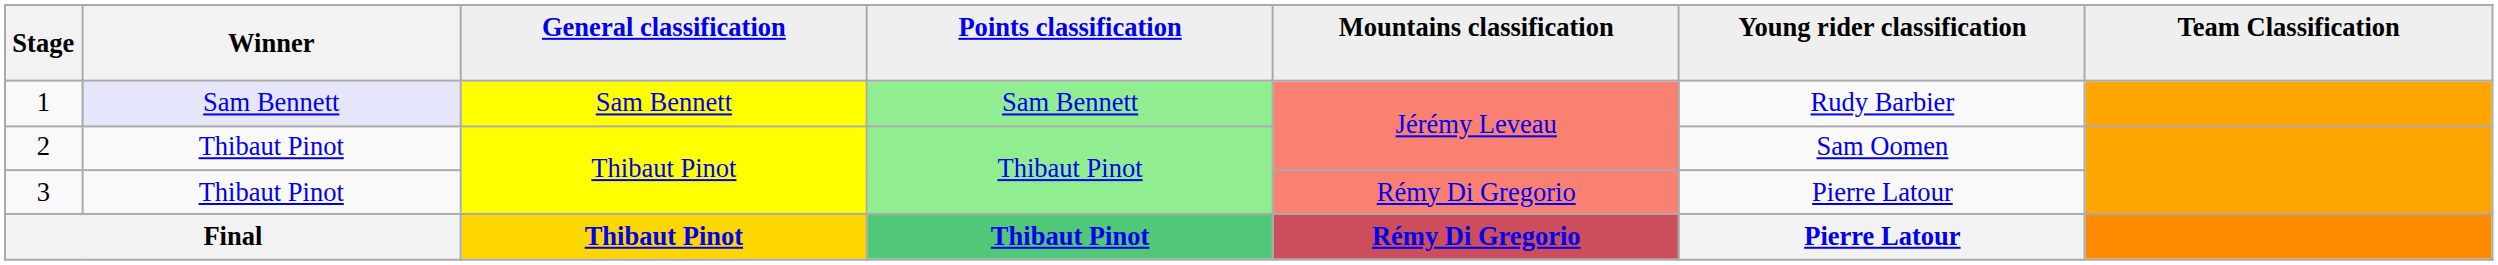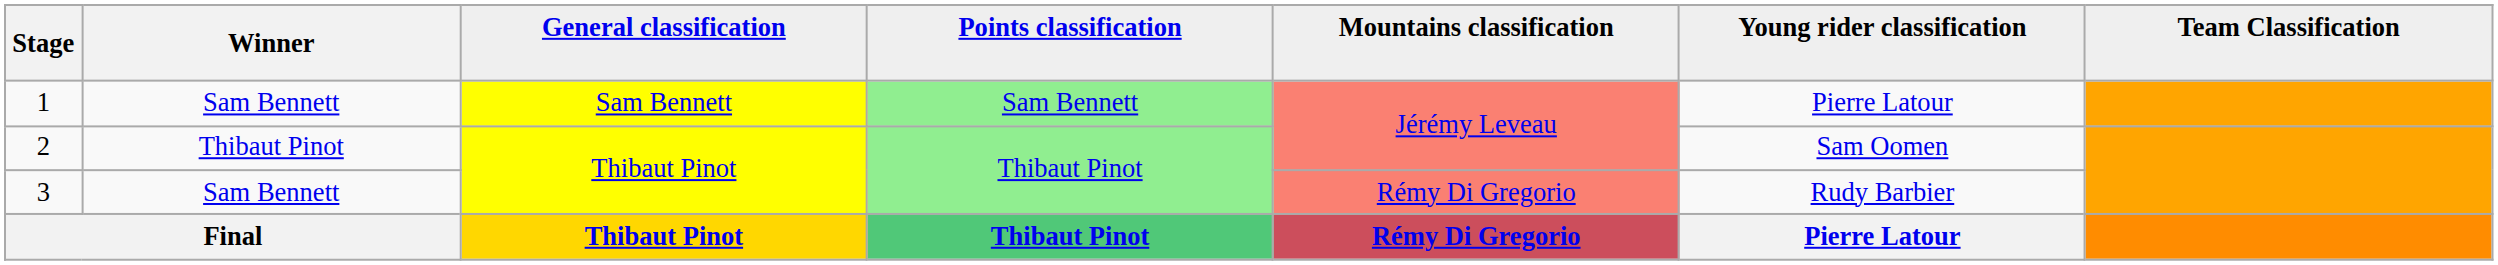1 | Winner: lavender background -> no background
1 | Young rider classification: Rudy Barbier -> Pierre Latour
3 | Winner: Thibaut Pinot -> Sam Bennett
3 | Young rider classification: Pierre Latour -> Rudy Barbier
